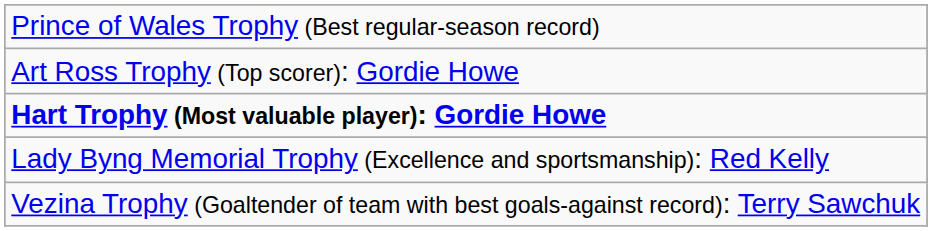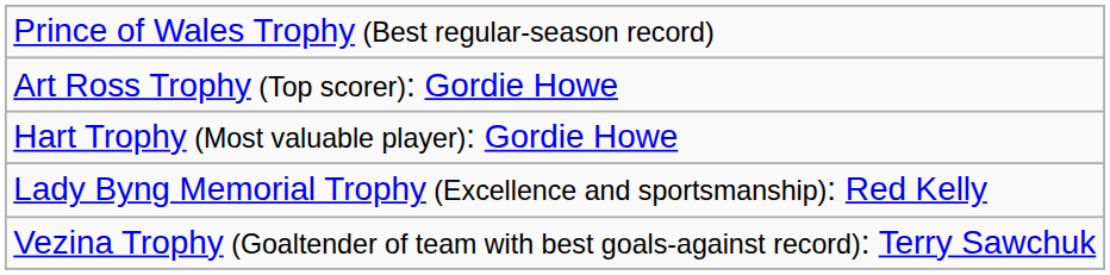row 3 | column 1: bold -> normal
